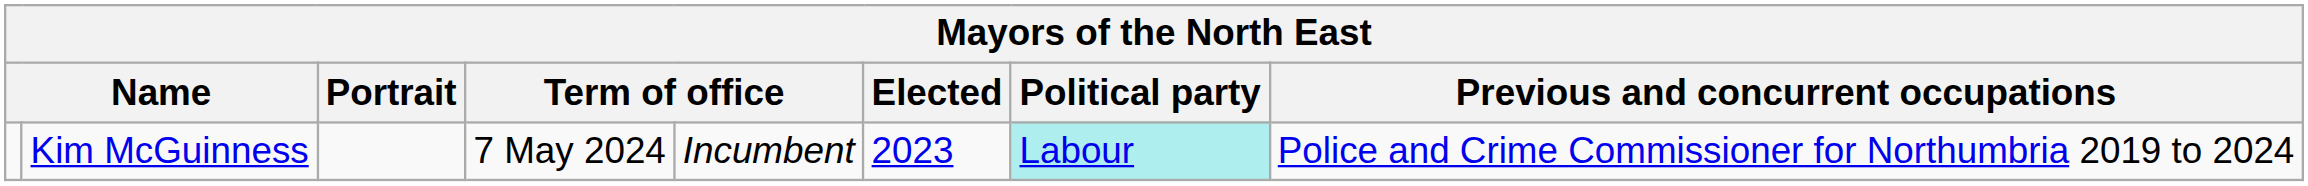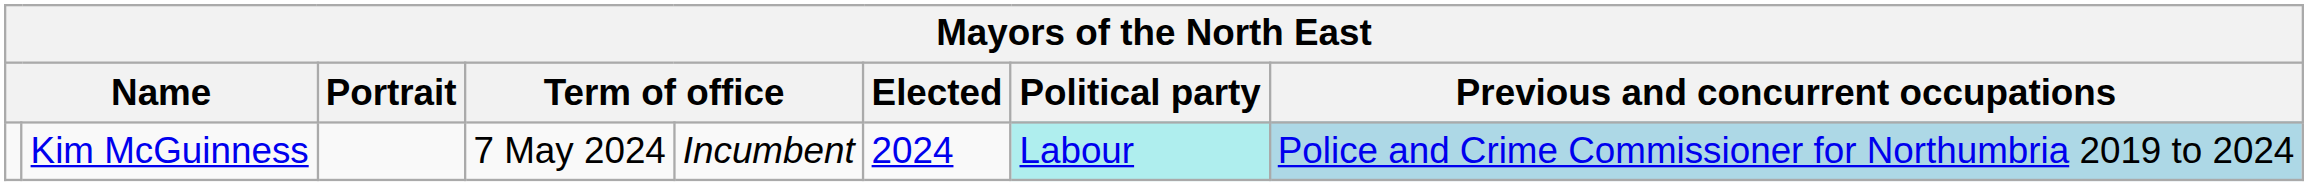Kim McGuinness | Elected: 2023 -> 2024
Kim McGuinness | Previous and concurrent occupations: no background -> lightblue background
